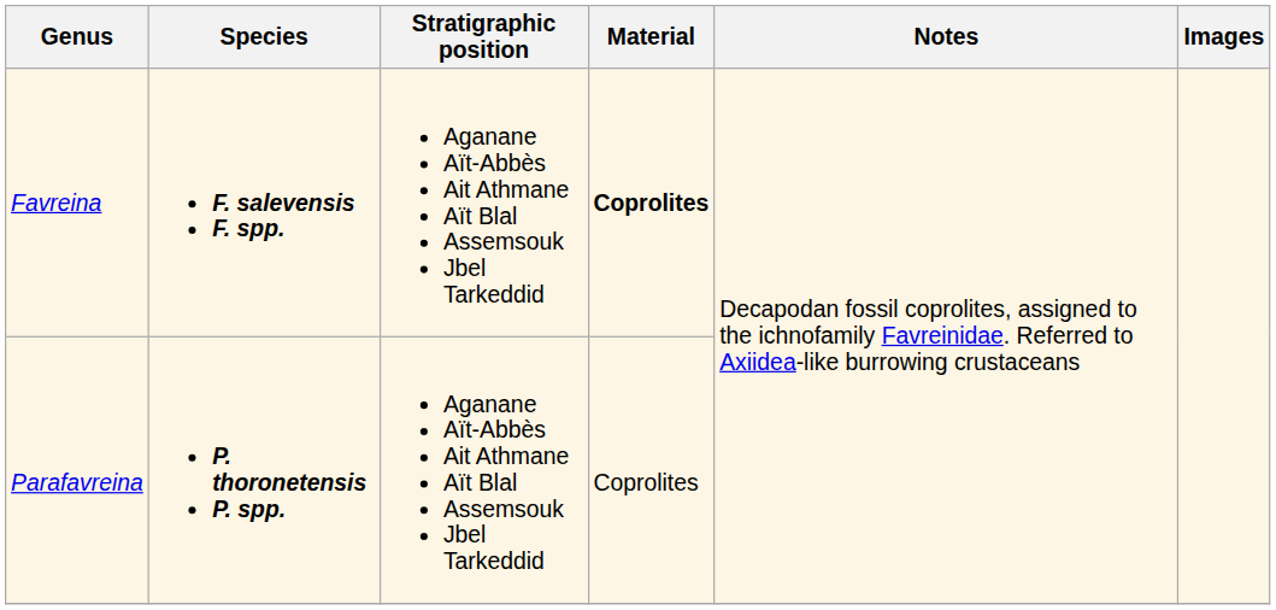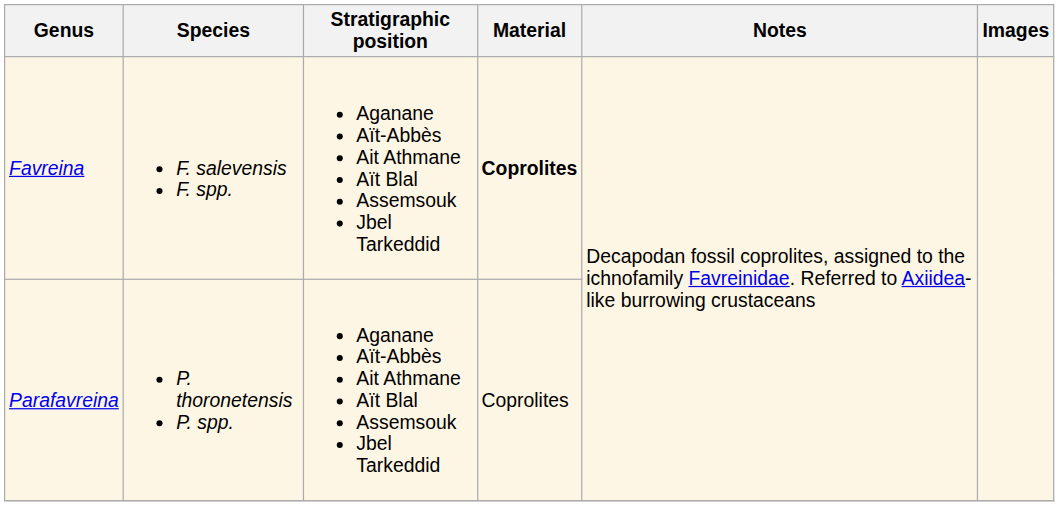Favreina | Species: bold -> normal
Parafavreina | Species: bold -> normal
